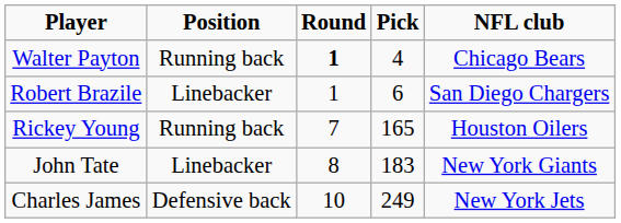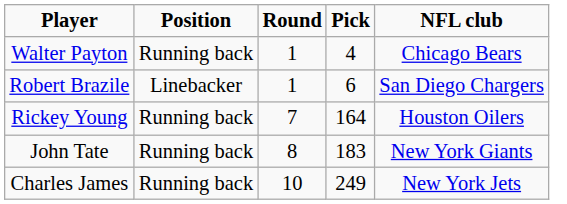Walter Payton | Round: bold -> normal
Rickey Young | Pick: 165 -> 164
John Tate | Position: Linebacker -> Running back
Charles James | Position: Defensive back -> Running back
